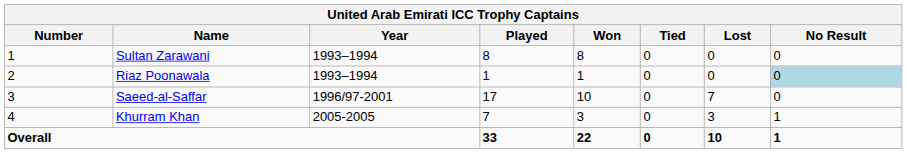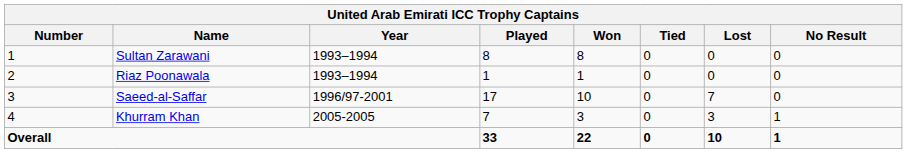Riaz Poonawala | No Result: lightblue background -> no background
